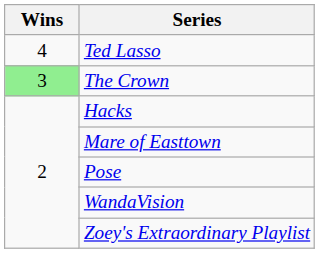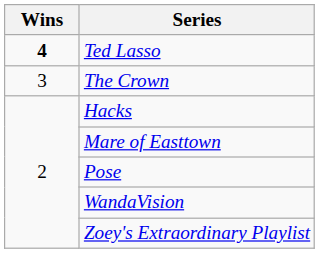Ted Lasso | Wins: normal -> bold
The Crown | Wins: lightgreen background -> no background
